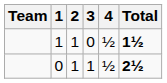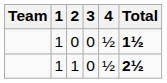row 2 | 2: 1 -> 0
row 3 | 1: 0 -> 1
row 3 | 3: 1 -> 0
